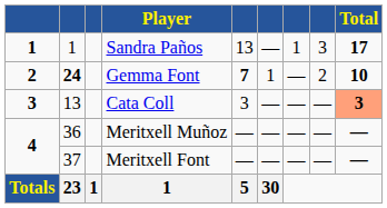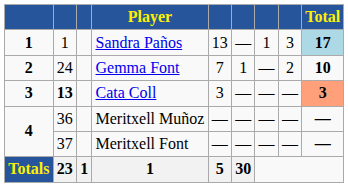Sandra Paños | Total: no background -> lightblue background
Gemma Font | column 2: bold -> normal
Gemma Font | column 5: bold -> normal
Cata Coll | column 2: normal -> bold
